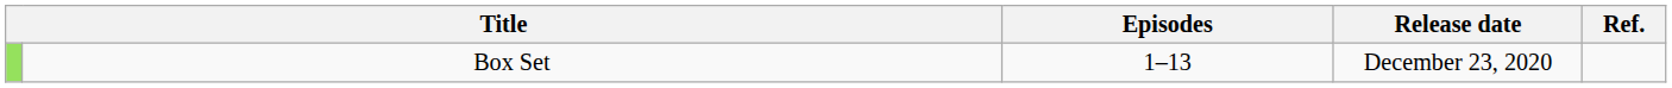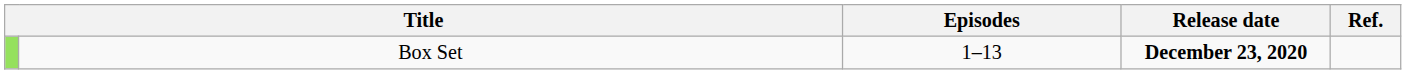Box Set | Release date: normal -> bold
